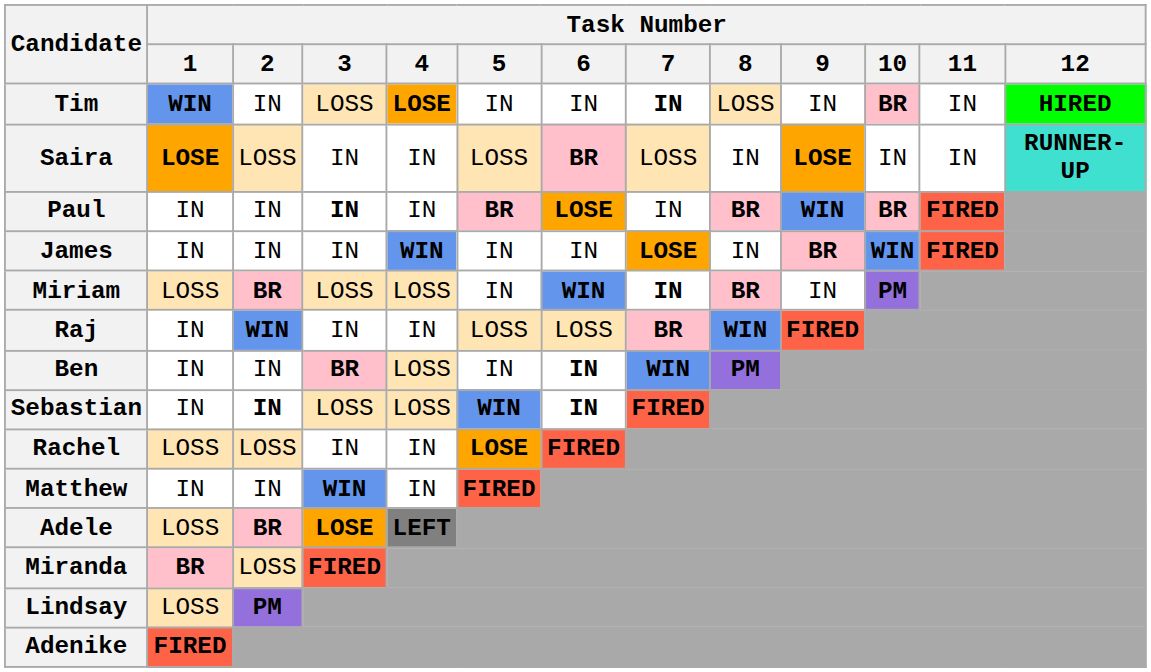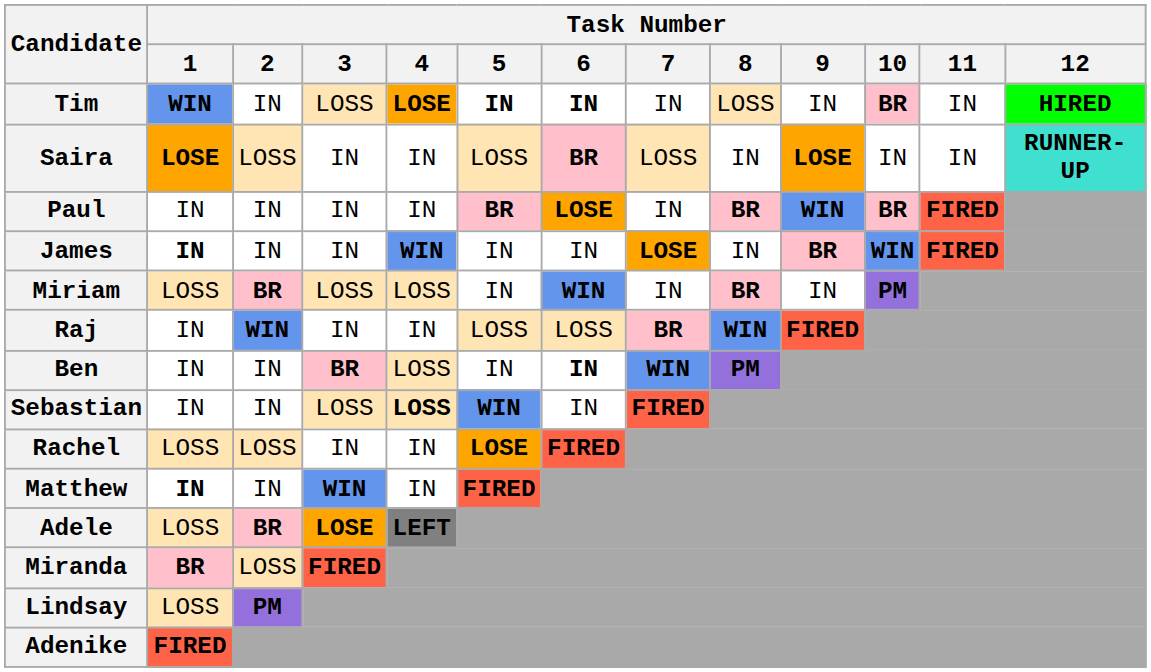Tim | Task Number / 5: normal -> bold
Tim | Task Number / 6: normal -> bold
Tim | Task Number / 7: bold -> normal
Paul | Task Number / 3: bold -> normal
James | Task Number / 1: normal -> bold
Miriam | Task Number / 7: bold -> normal
Sebastian | Task Number / 2: bold -> normal
Sebastian | Task Number / 4: normal -> bold
Sebastian | Task Number / 6: bold -> normal
Matthew | Task Number / 1: normal -> bold
